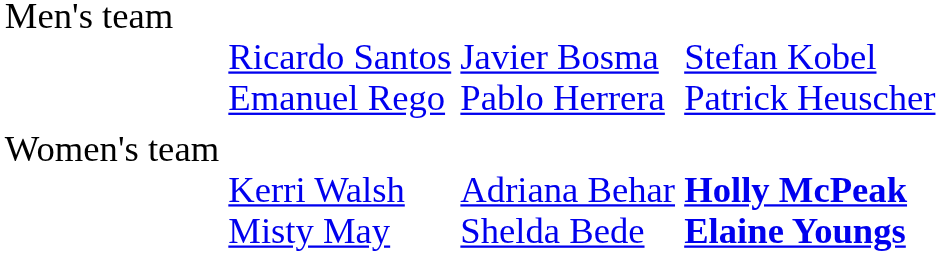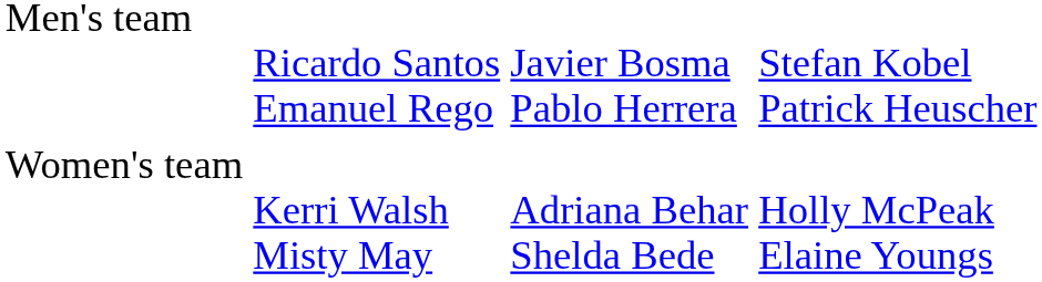Women's team | column 4: bold -> normal
